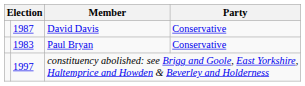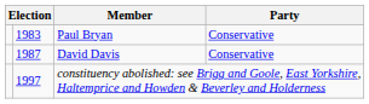rows swapped: Paul Bryan <-> David Davis
